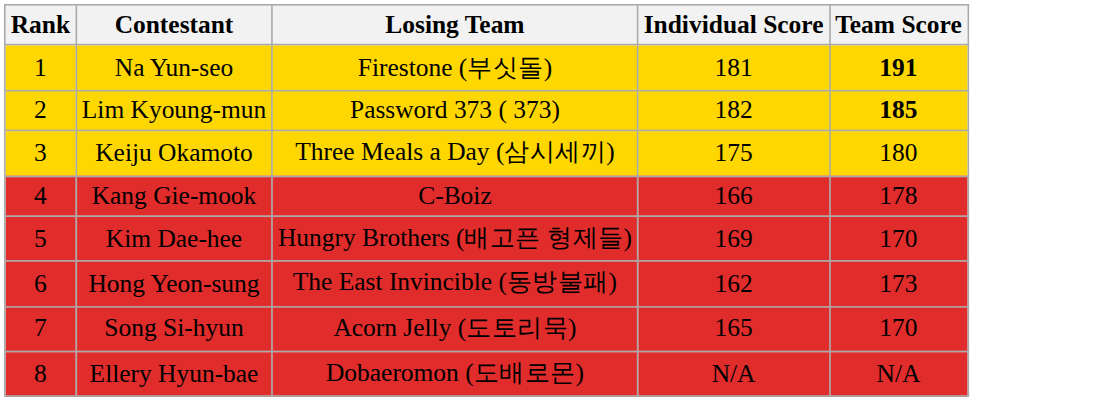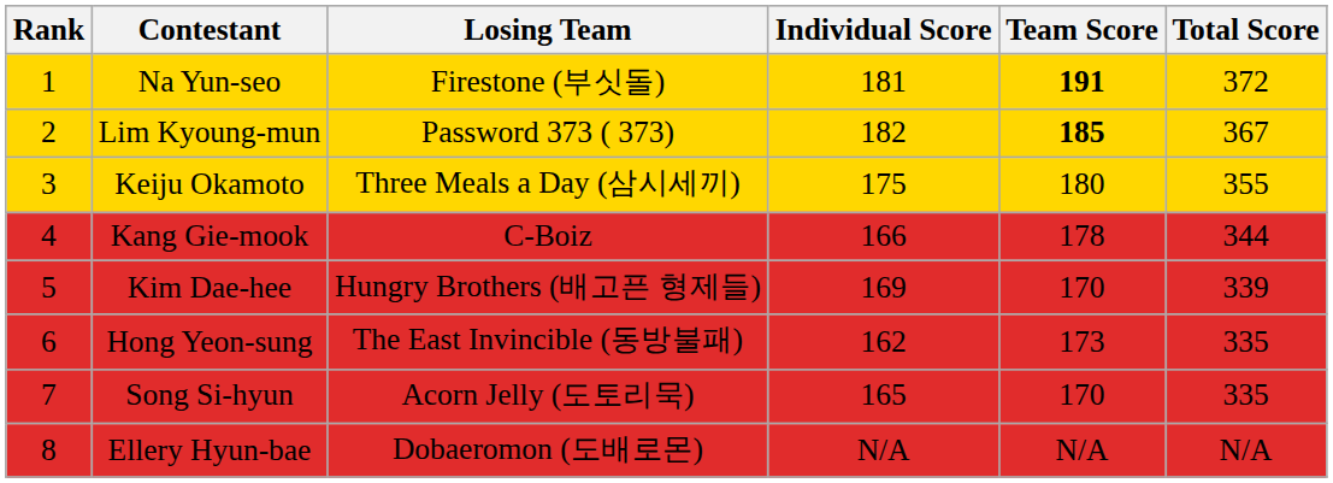+ column: Total Score | 372 | 367 | 355 | 344 | 339 | 335 | 335 | N/A
